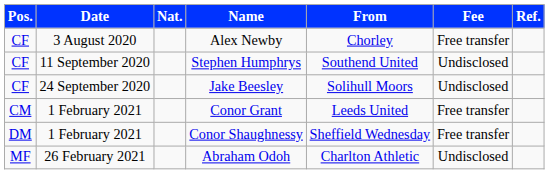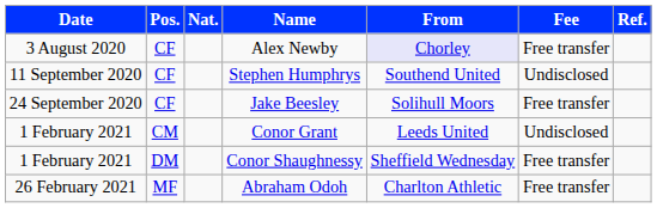columns swapped: Date <-> Pos.
Alex Newby | From: no background -> lavender background
Jake Beesley | Fee: Undisclosed -> Free transfer
Conor Grant | Fee: Free transfer -> Undisclosed
Abraham Odoh | Fee: Undisclosed -> Free transfer
